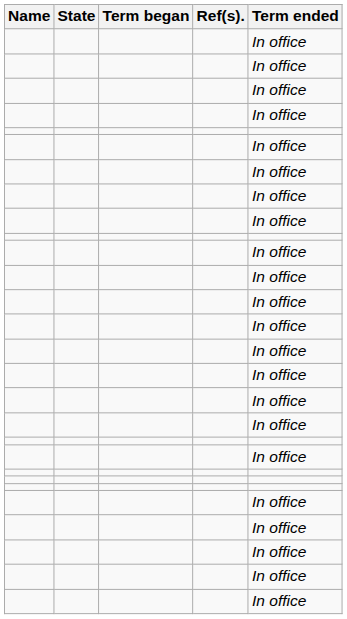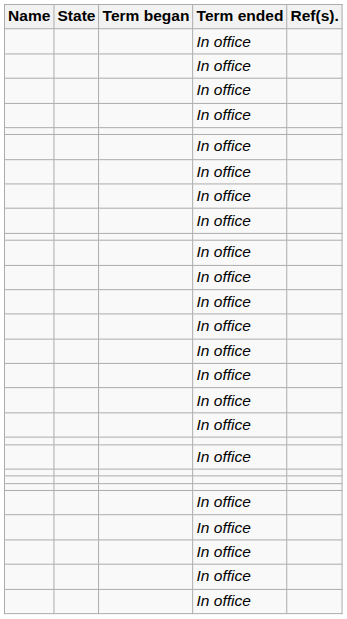columns swapped: Term ended <-> Ref(s).
